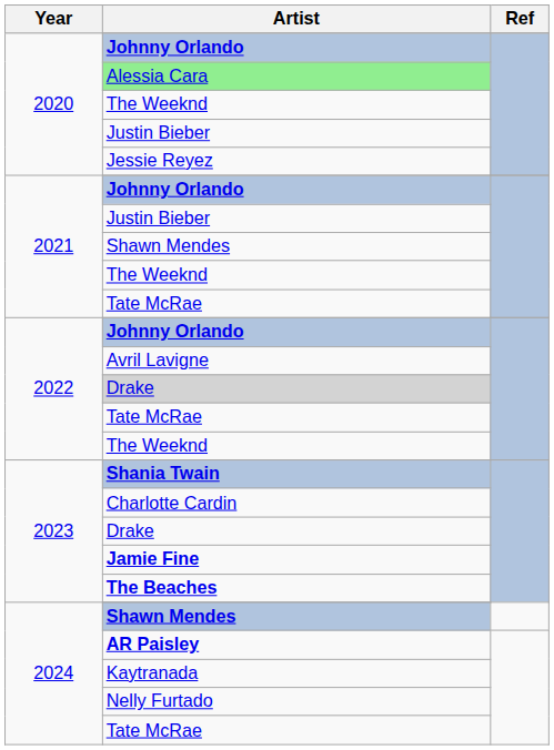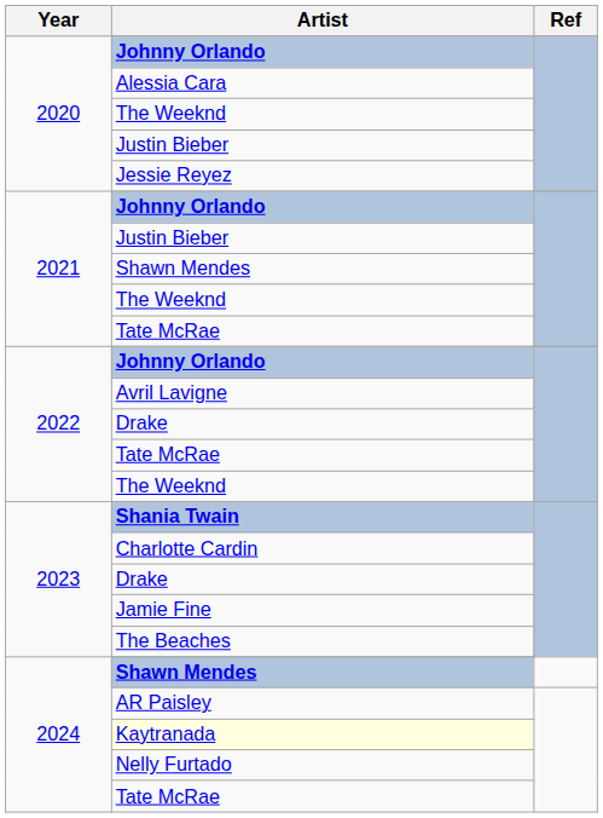Alessia Cara | Artist: lightgreen background -> no background
2022 / Drake | Artist: lightgrey background -> no background
Jamie Fine | Artist: bold -> normal
The Beaches | Artist: bold -> normal
AR Paisley | Artist: bold -> normal
Kaytranada | Artist: no background -> lightyellow background
